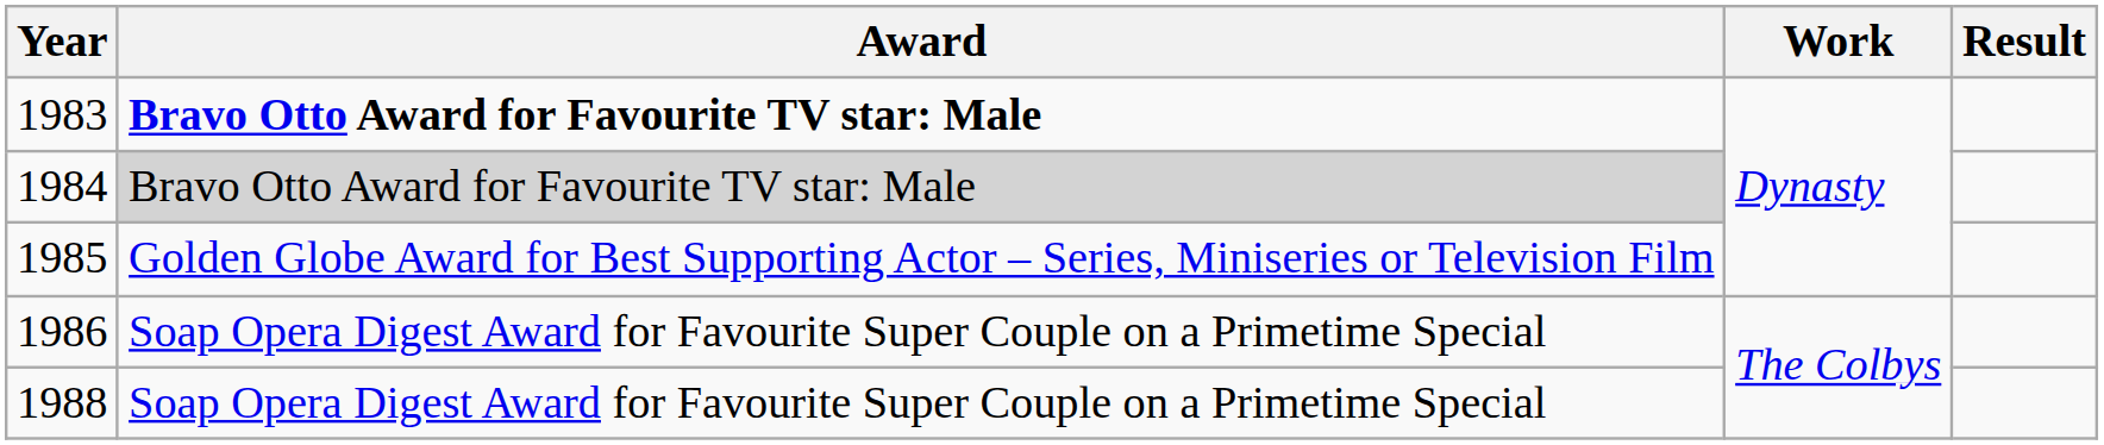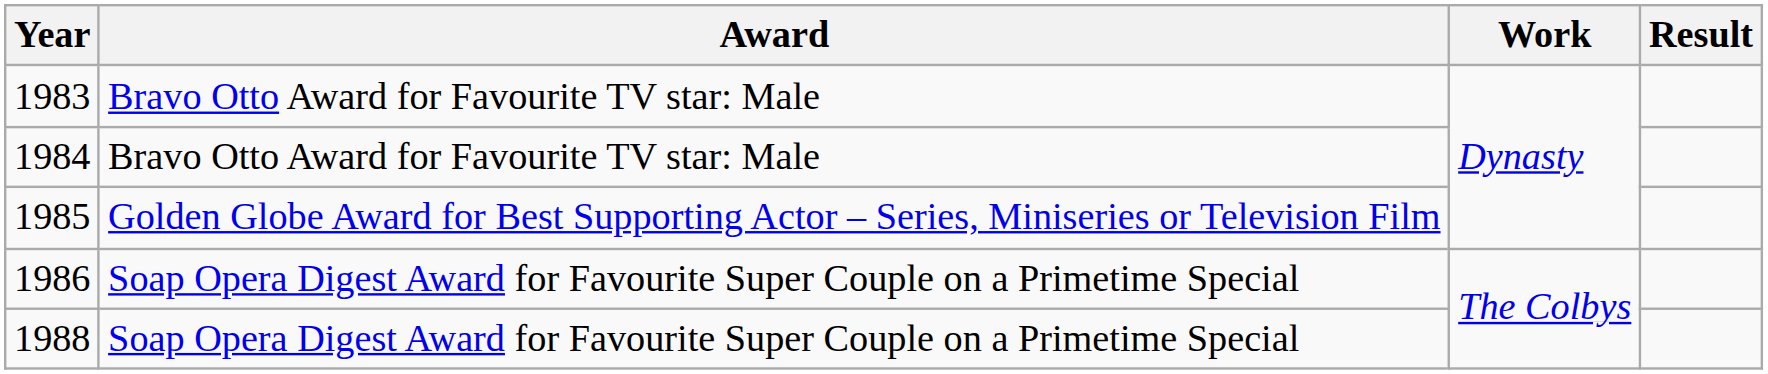1983 | Award: bold -> normal
1984 | Award: lightgrey background -> no background
